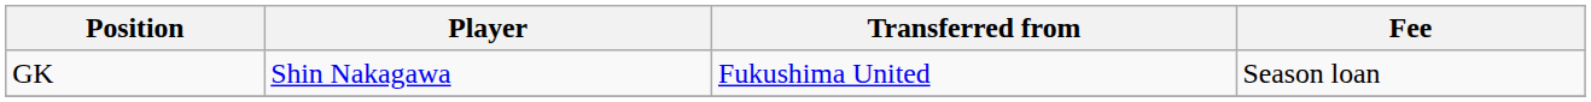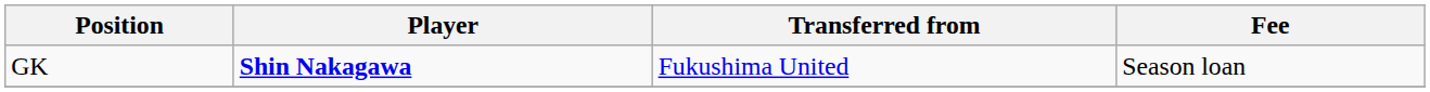GK | Player: normal -> bold
